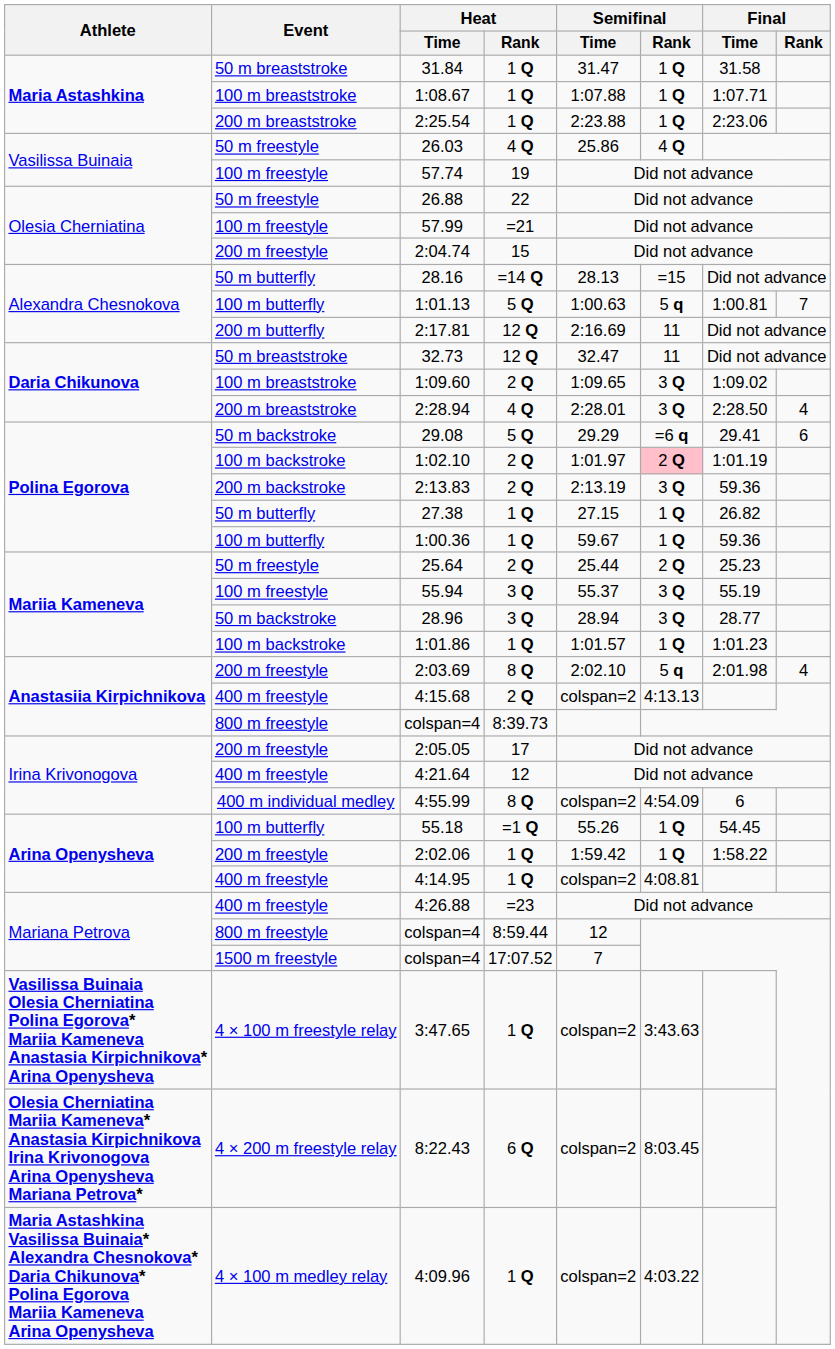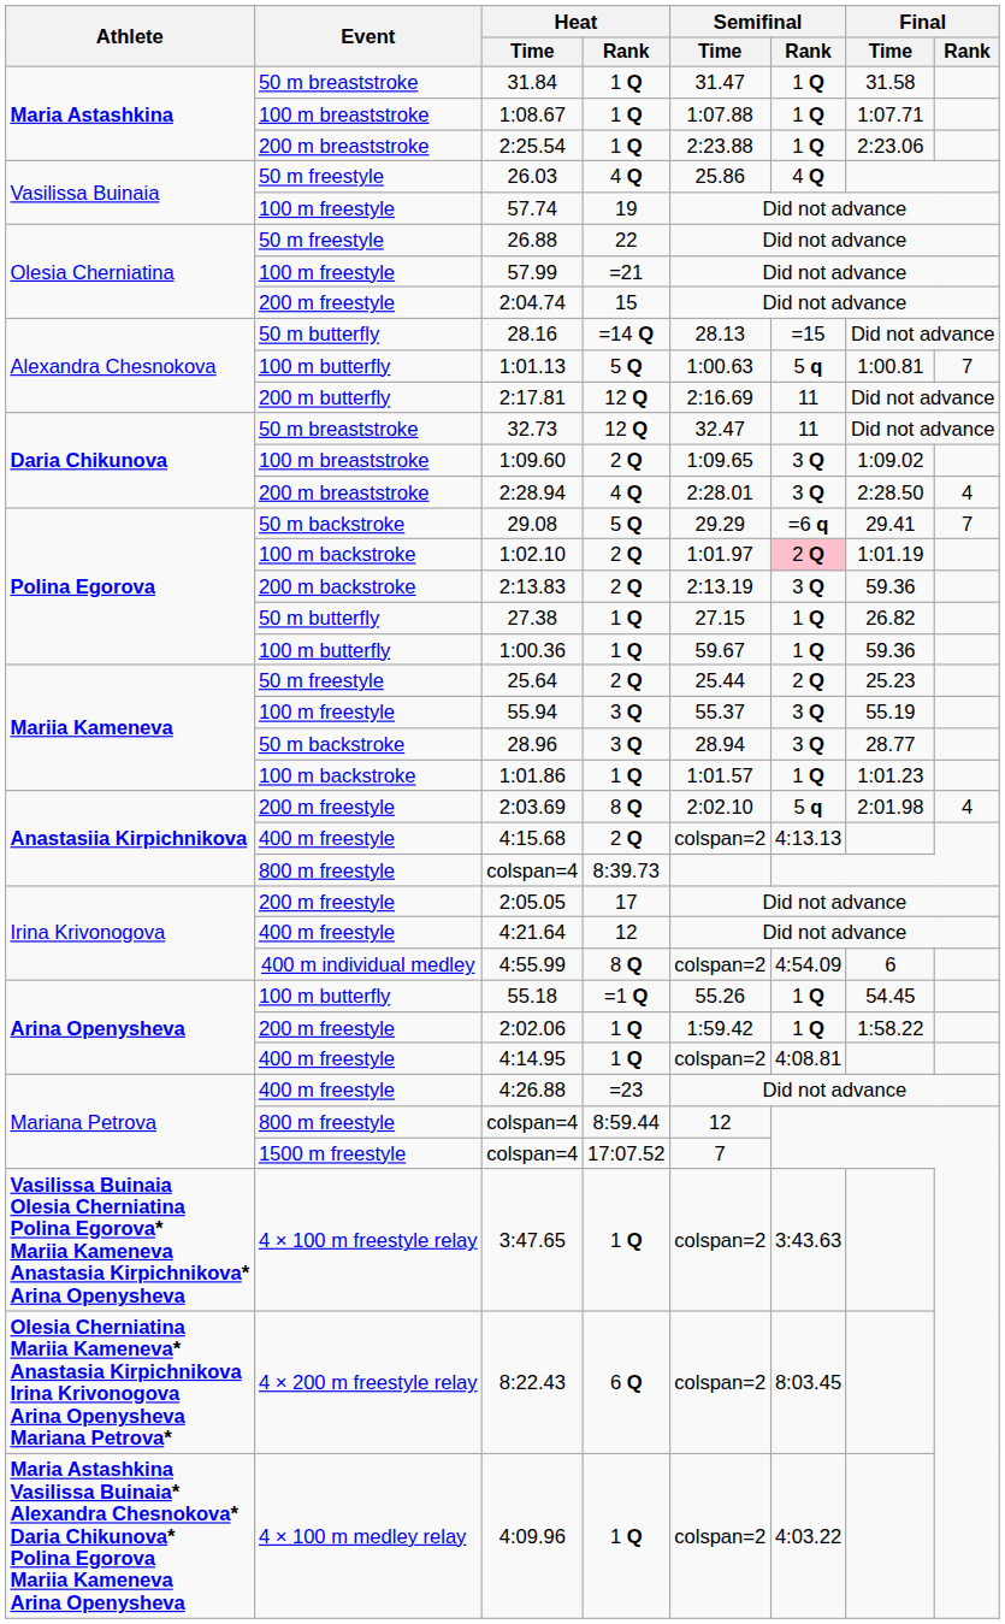29.08 | Final / Rank: 6 -> 7
